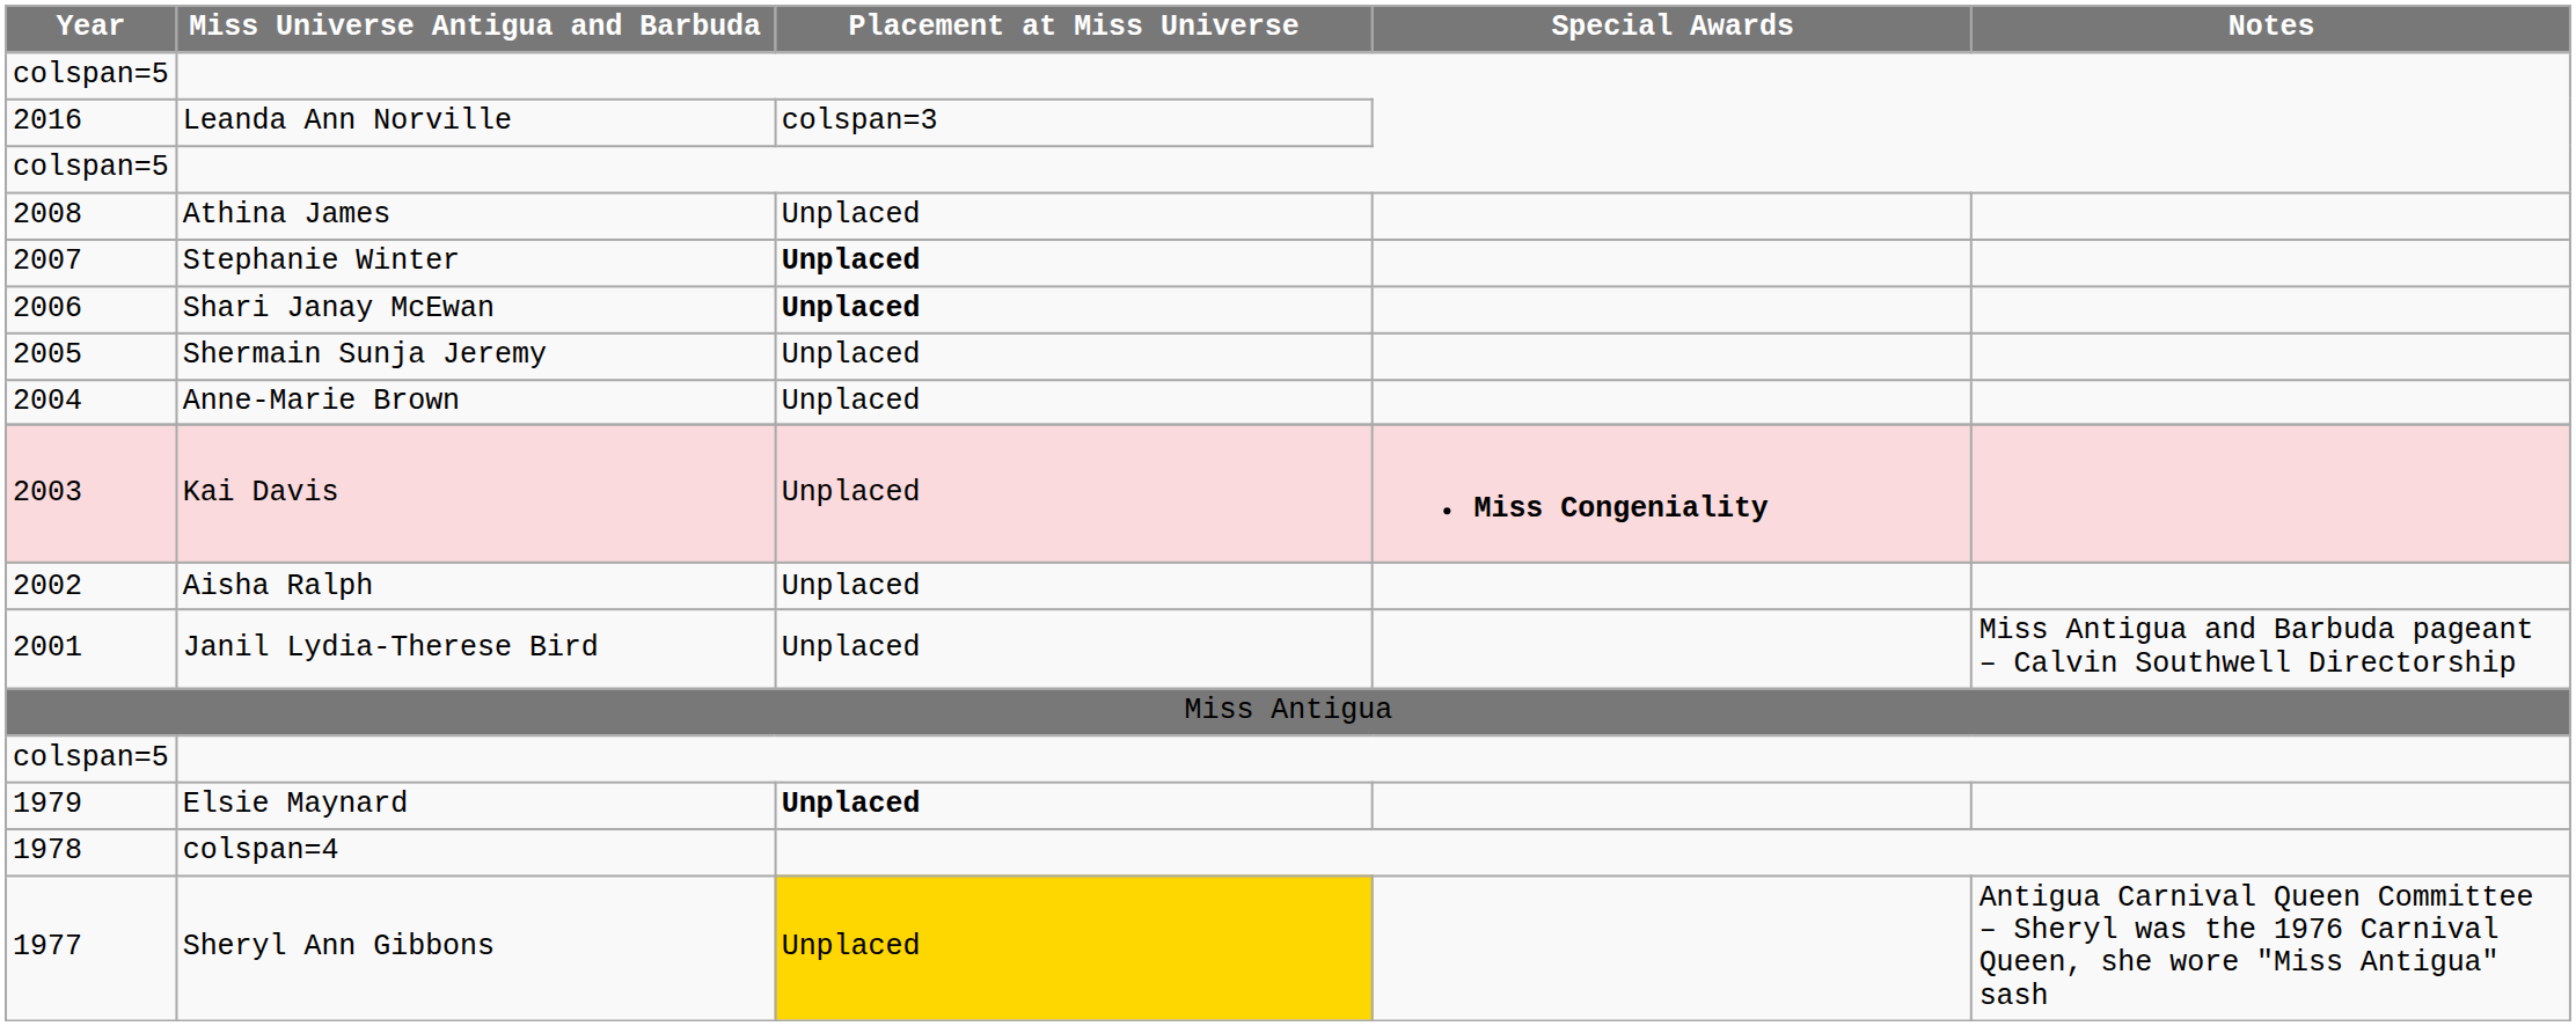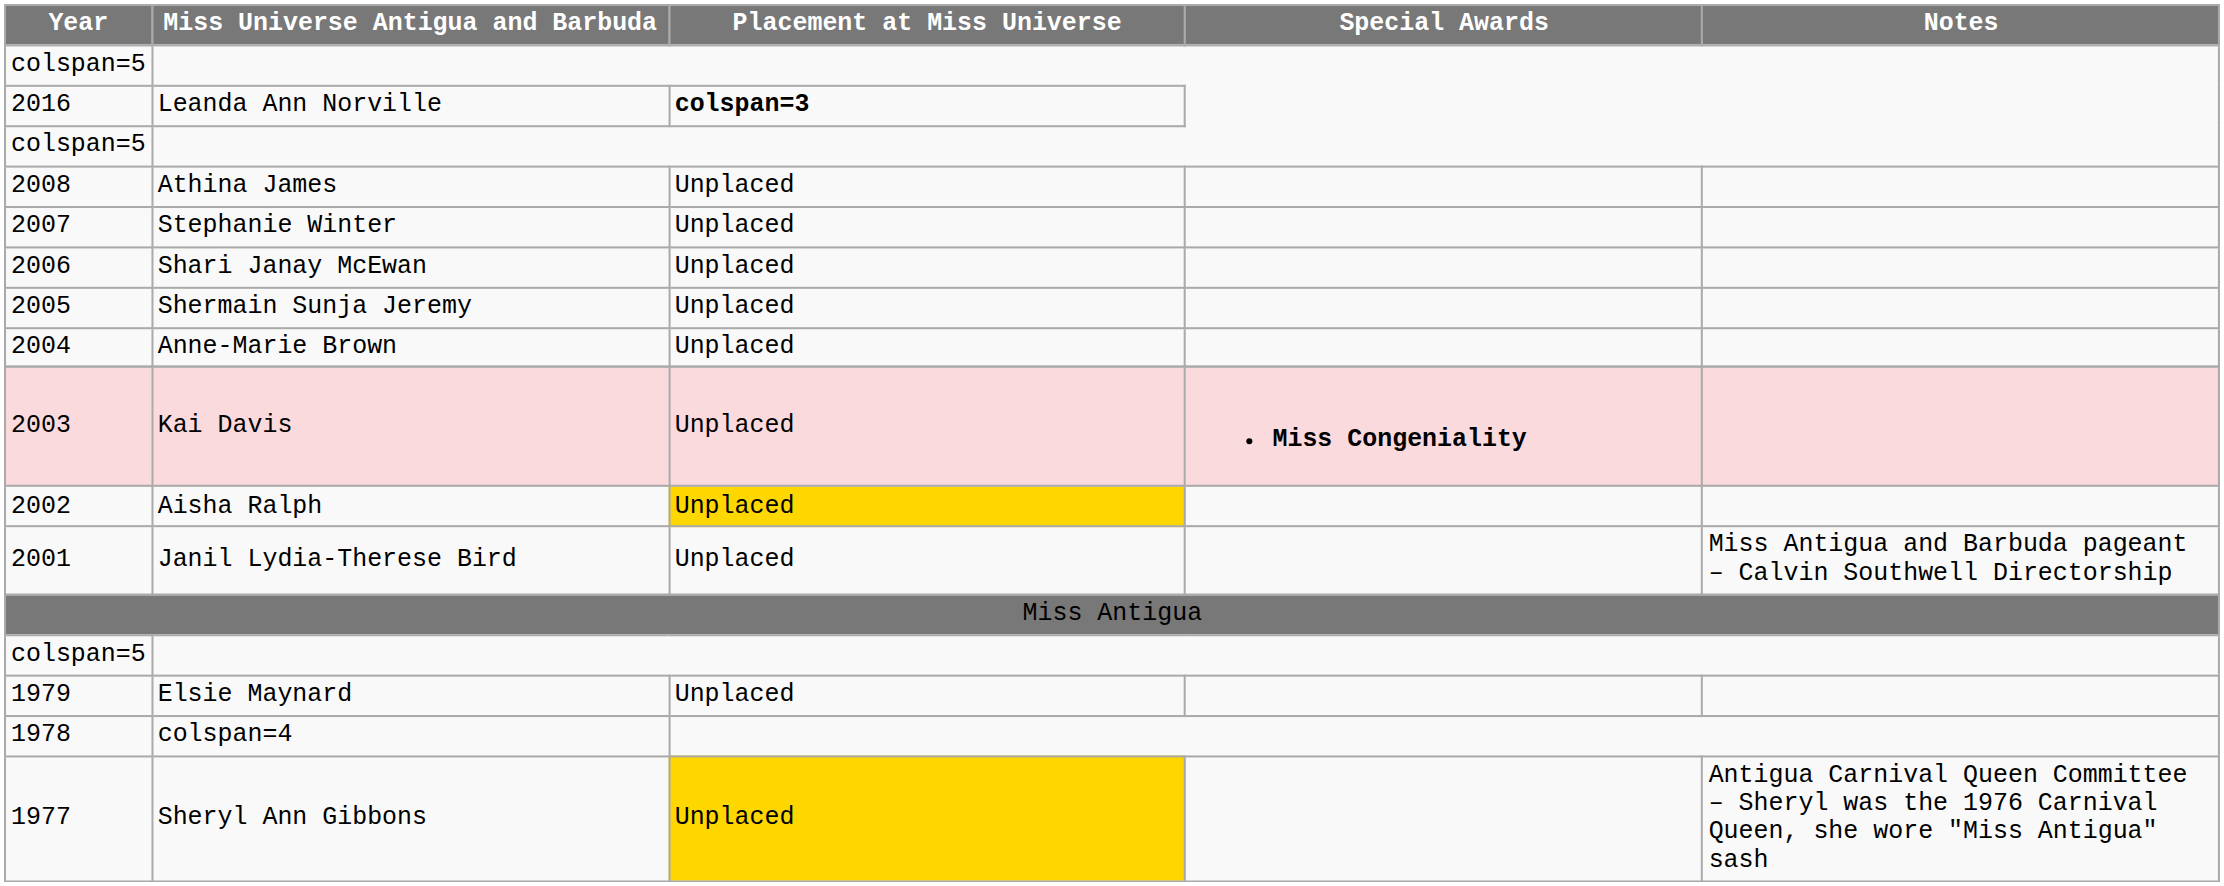2016 | Placement at Miss Universe: normal -> bold
2007 | Placement at Miss Universe: bold -> normal
2006 | Placement at Miss Universe: bold -> normal
2002 | Placement at Miss Universe: no background -> gold background
1979 | Placement at Miss Universe: bold -> normal
